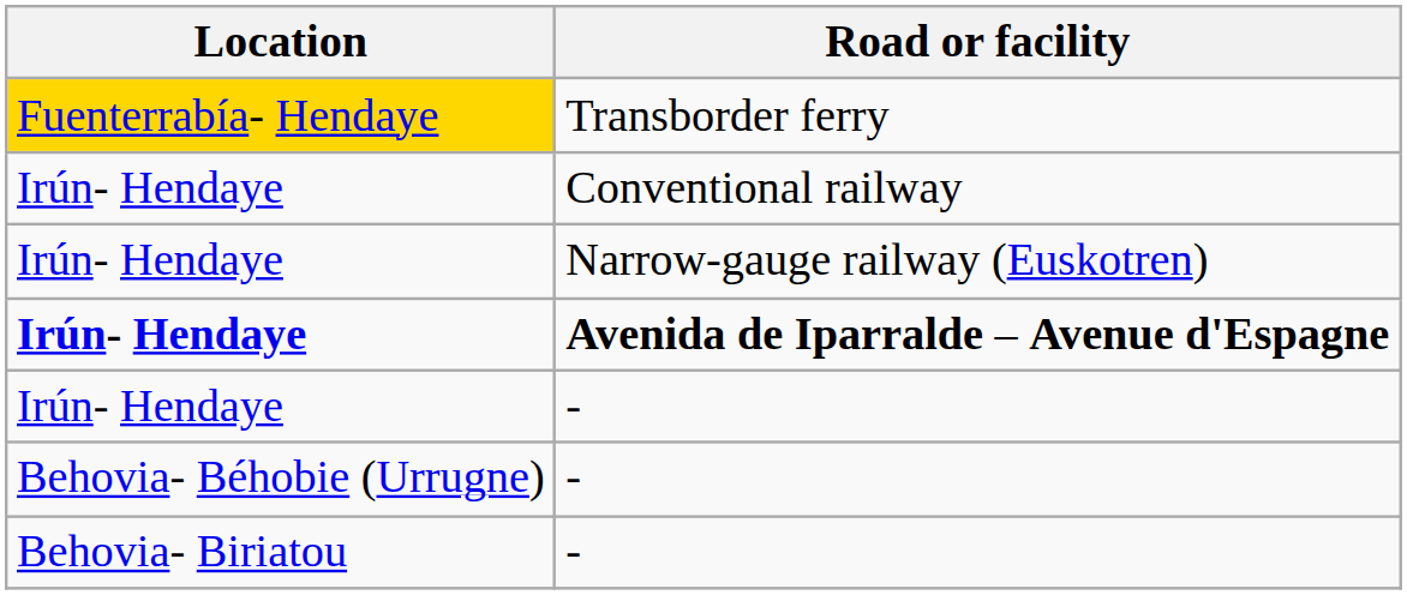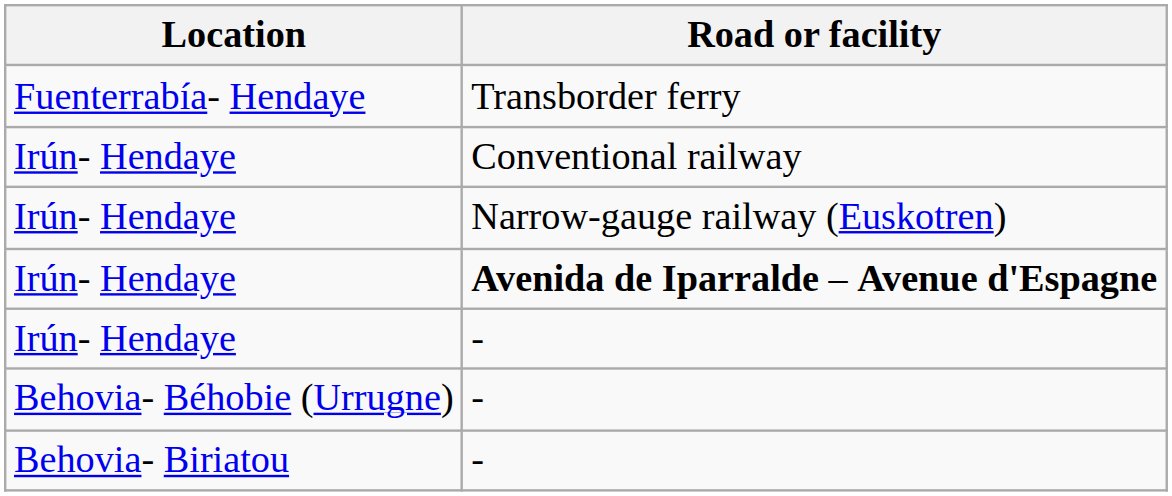row 2 | Location: gold background -> no background
row 5 | Location: bold -> normal
